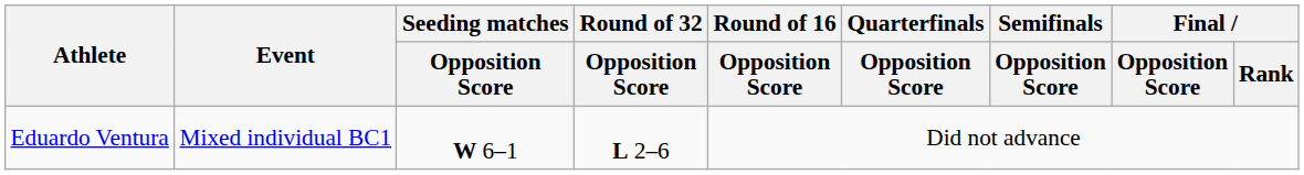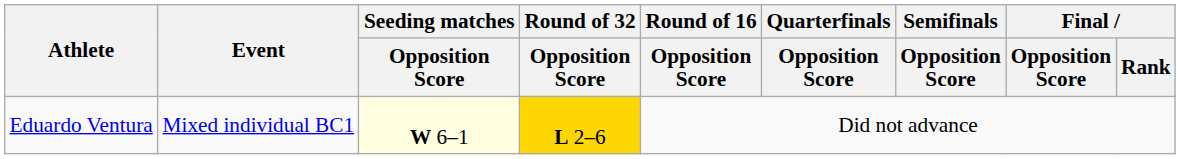Eduardo Ventura | Seeding matches / Opposition Score: no background -> lightyellow background
Eduardo Ventura | Round of 32 / Opposition Score: no background -> gold background
